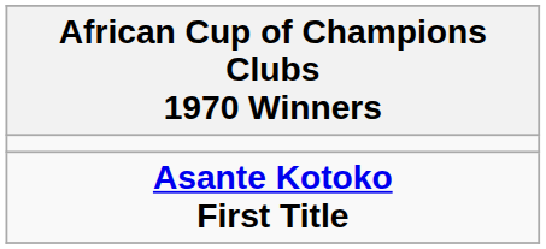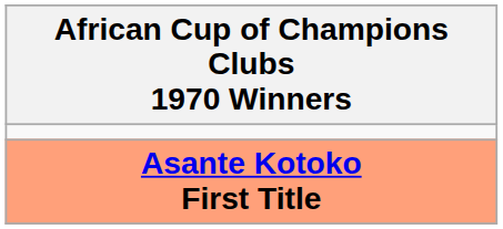row 3 | column 1: no background -> lightsalmon background
